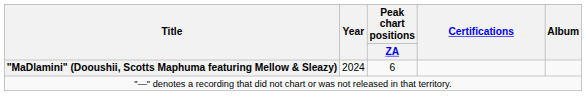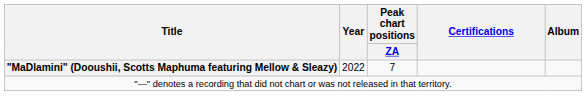row 3 | Year: 2024 -> 2022
row 3 | Peak chart positions / ZA: 6 -> 7
